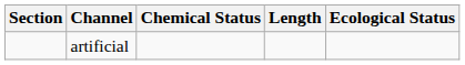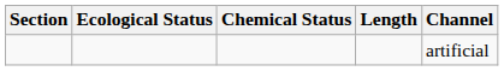columns swapped: Ecological Status <-> Channel
